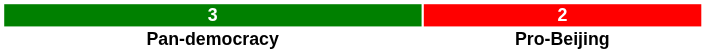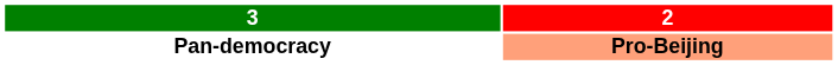Pan-democracy | 2: no background -> lightsalmon background
